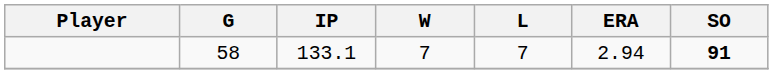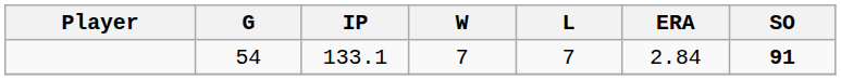row 2 | G: 58 -> 54
row 2 | ERA: 2.94 -> 2.84
